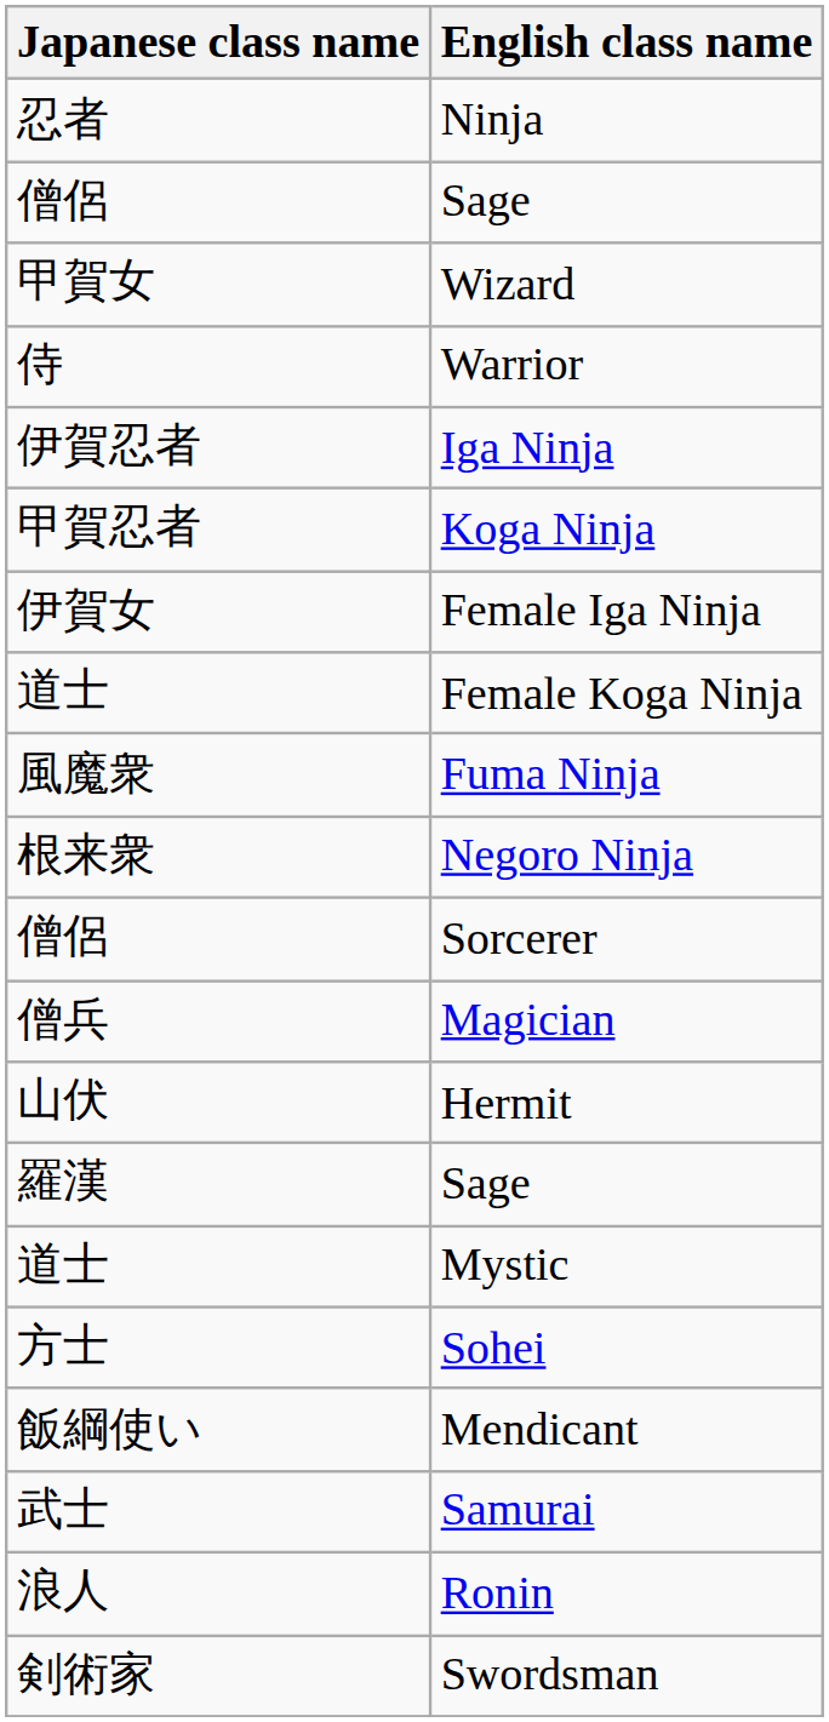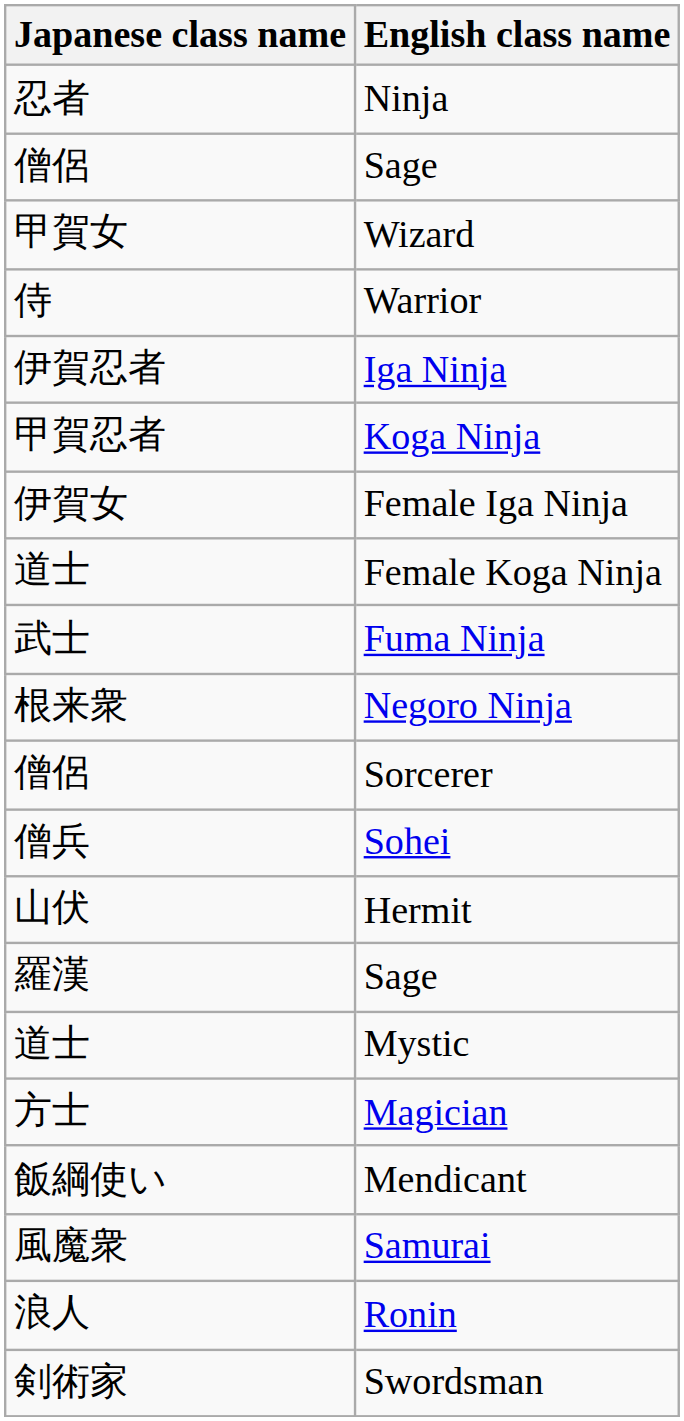row 10 | Japanese class name: 風魔衆 -> 武士
row 13 | English class name: Magician -> Sohei
row 17 | English class name: Sohei -> Magician
row 19 | Japanese class name: 武士 -> 風魔衆
